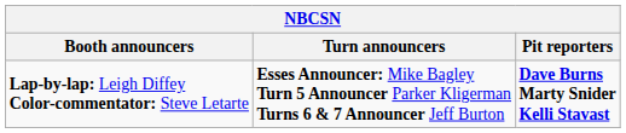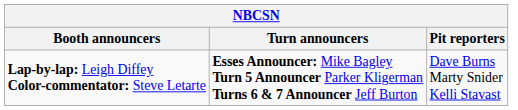Lap-by-lap: Leigh Diffey Color-commentator: Steve Letarte | Pit reporters: bold -> normal
